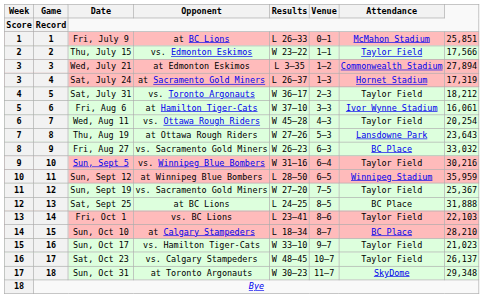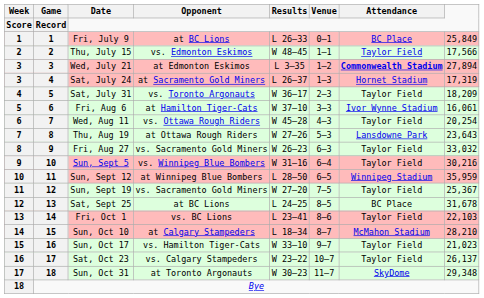Fri, July 9 | Attendance: McMahon Stadium -> BC Place
Fri, July 9 | column 8: 25,851 -> 25,849
Thu, July 15 | Results: W 23–22 -> W 48–45
Wed, July 21 | Attendance: normal -> bold
Sat, July 31 | column 8: 18,212 -> 18,209
Fri, Aug 27 | Attendance: BC Place -> Taylor Field
Sat, Sept 25 | column 8: 31,888 -> 31,678
Sun, Oct 10 | Attendance: BC Place -> McMahon Stadium
Sat, Oct 23 | Results: W 48–45 -> W 23–22
